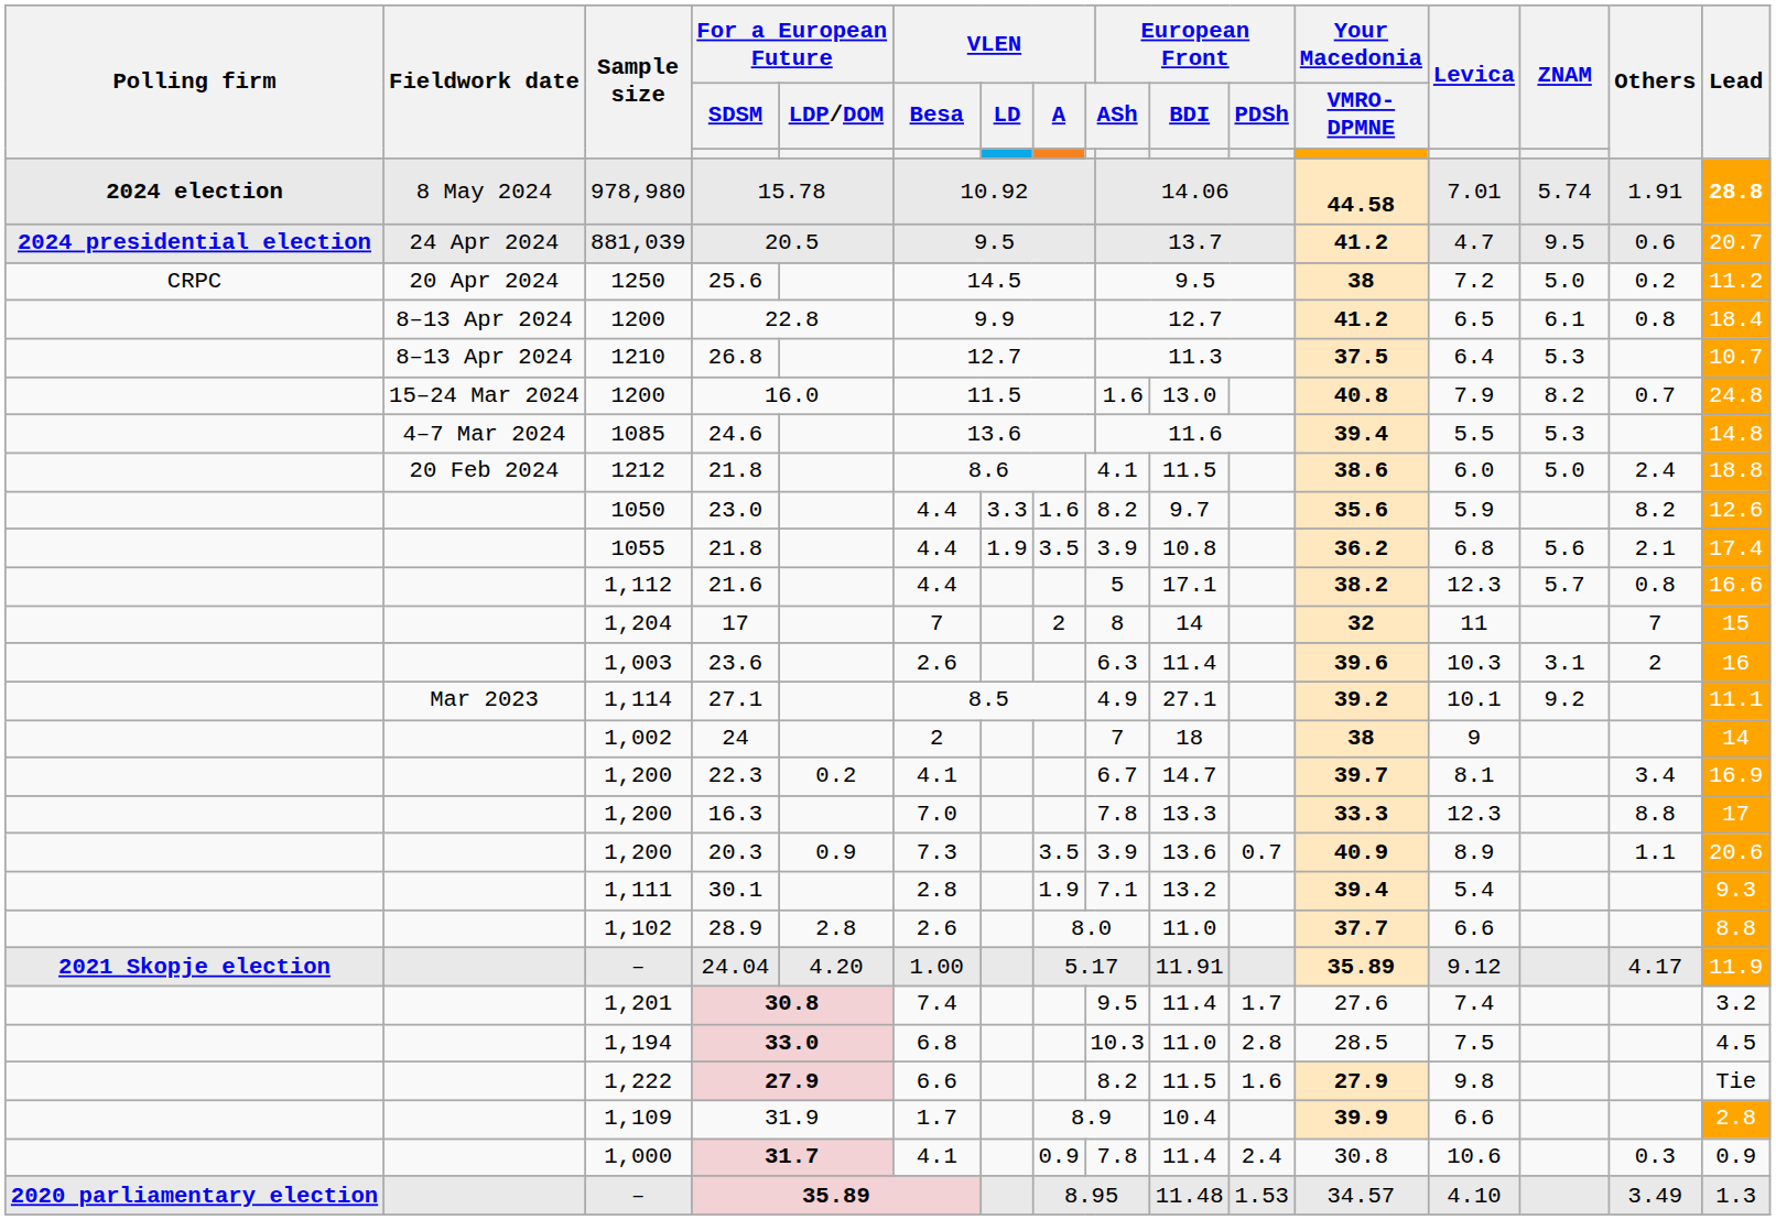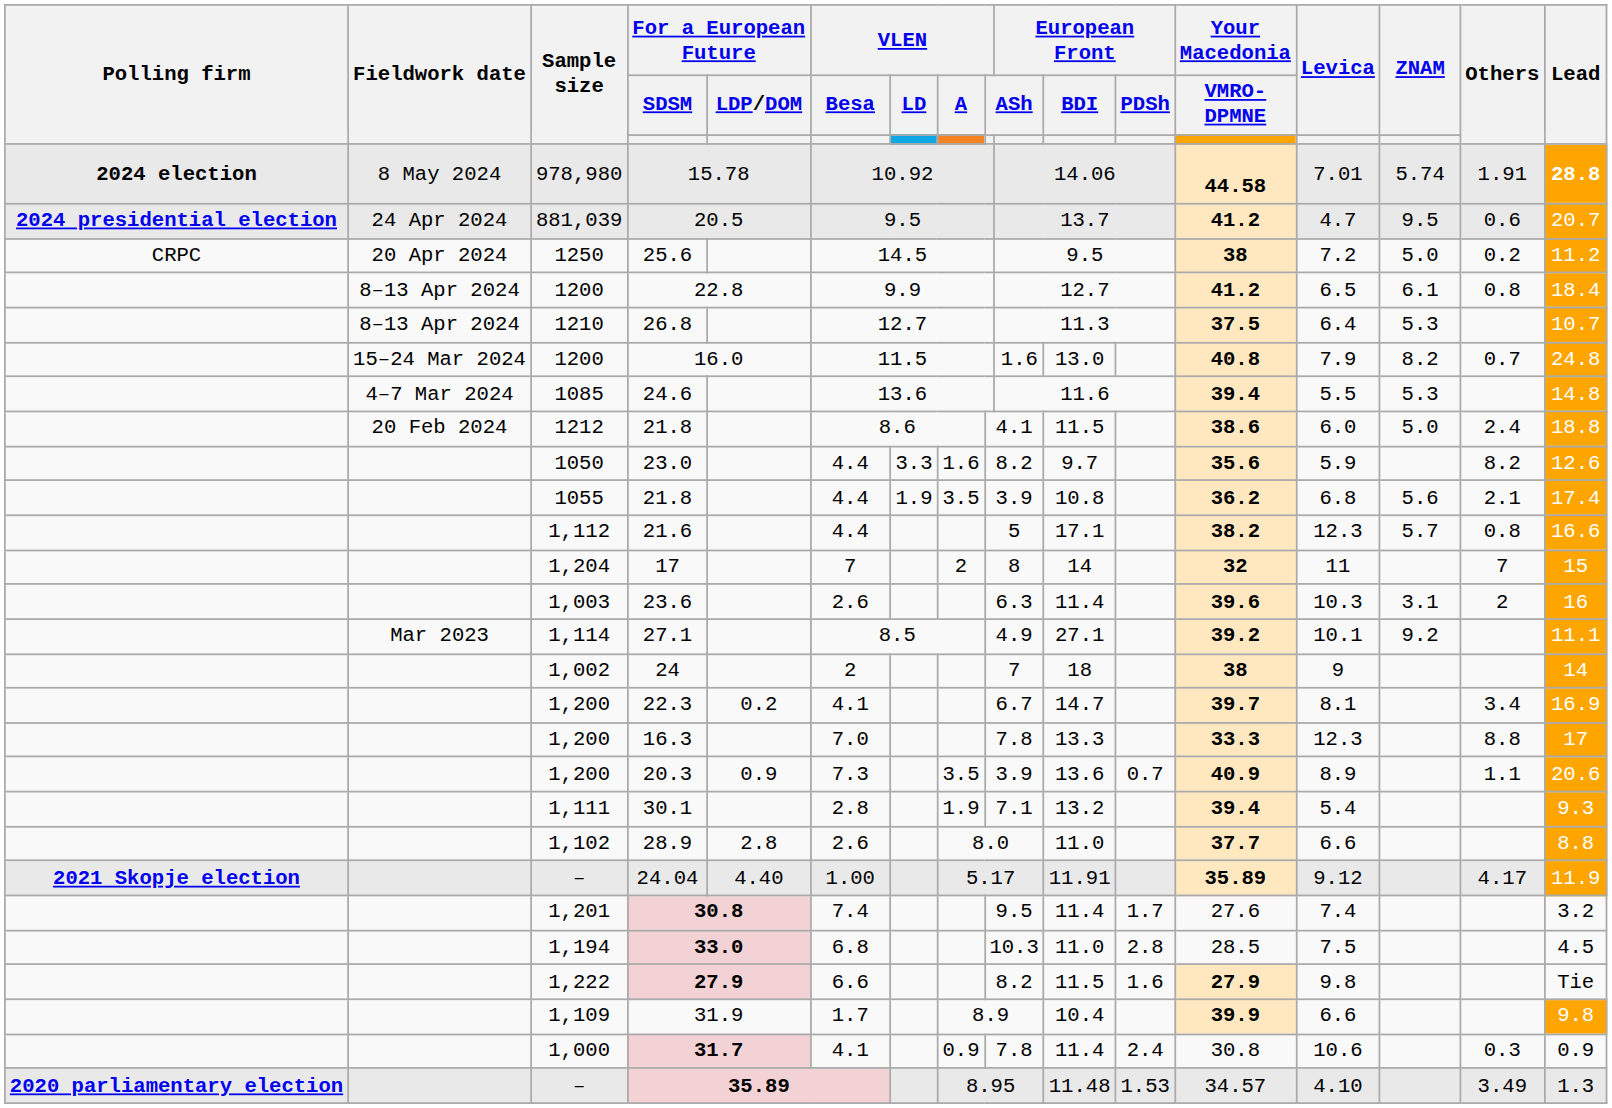24.04 | For a European Future / LDP/DOM: 4.20 -> 4.40
31.9 | Lead: 2.8 -> 9.8
